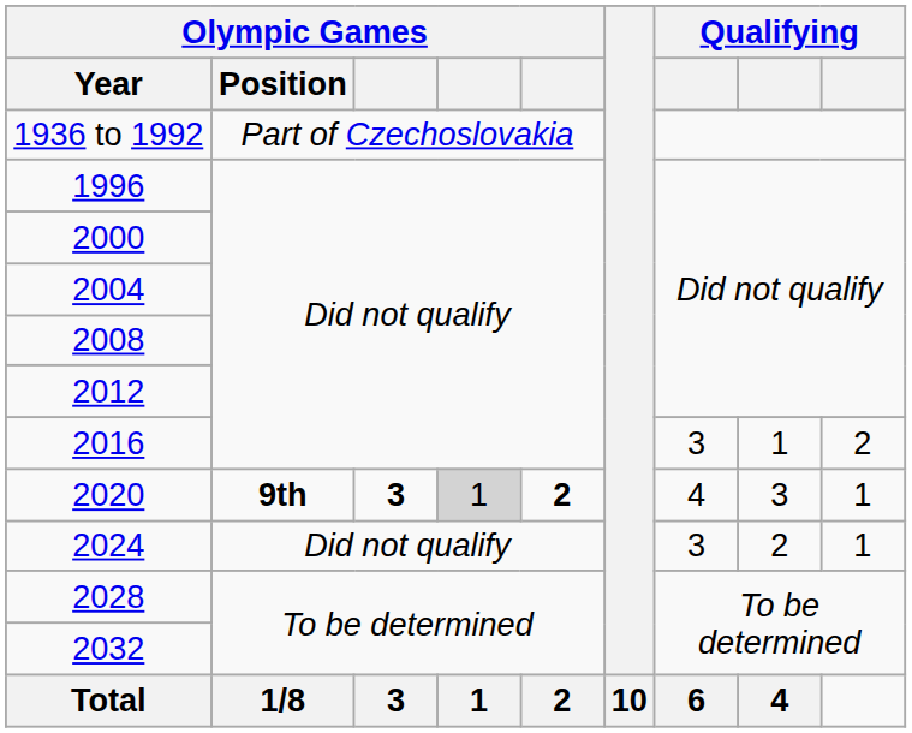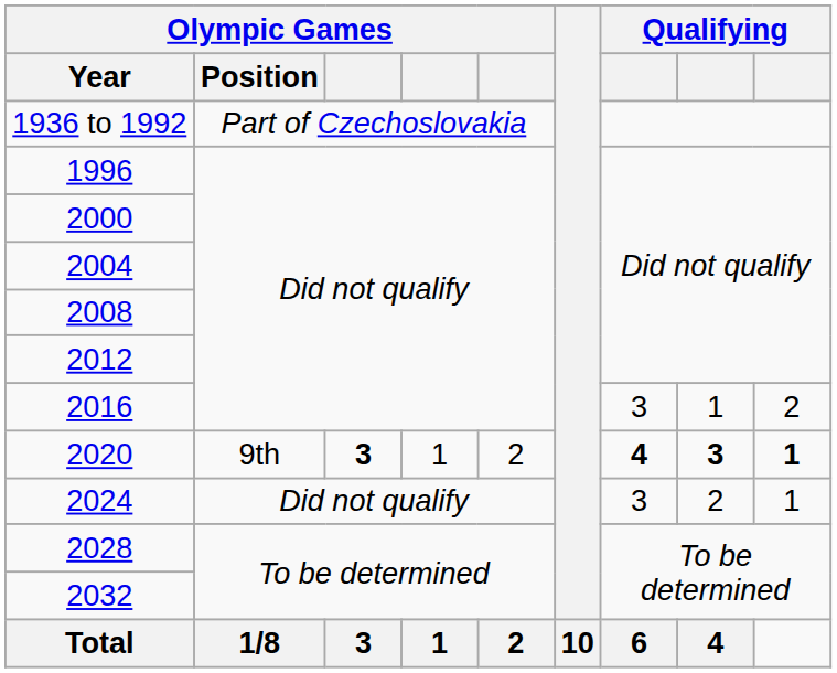2020 | Olympic Games / Position: bold -> normal
2020 | column 4: lightgrey background -> no background
2020 | column 5: bold -> normal
2020 | column 7: normal -> bold
2020 | column 8: normal -> bold
2020 | column 9: normal -> bold
